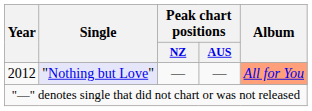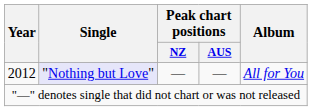2012 | Album: lightsalmon background -> no background
